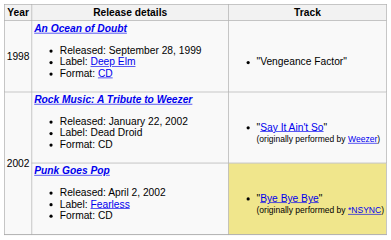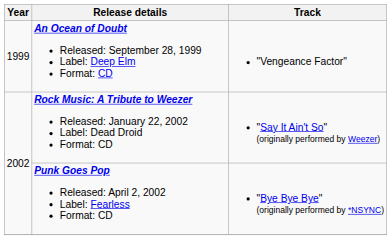row 2 | Year: 1998 -> 1999
row 4 | Track: khaki background -> no background
